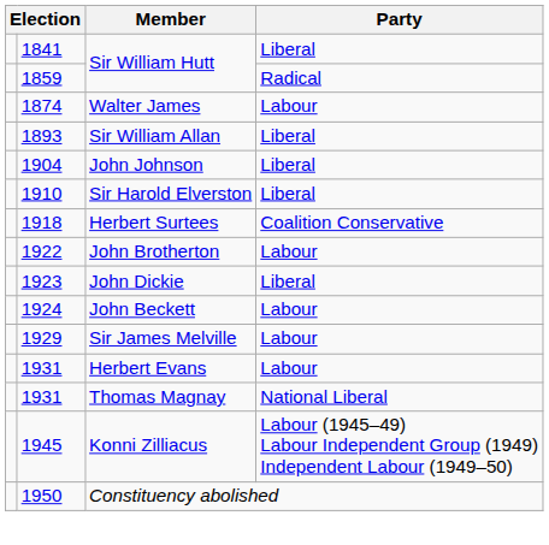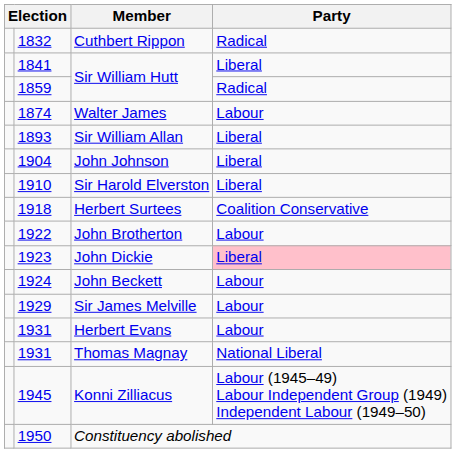+ row: 1832 | Cuthbert Rippon | Radical
John Dickie | Party: no background -> pink background
